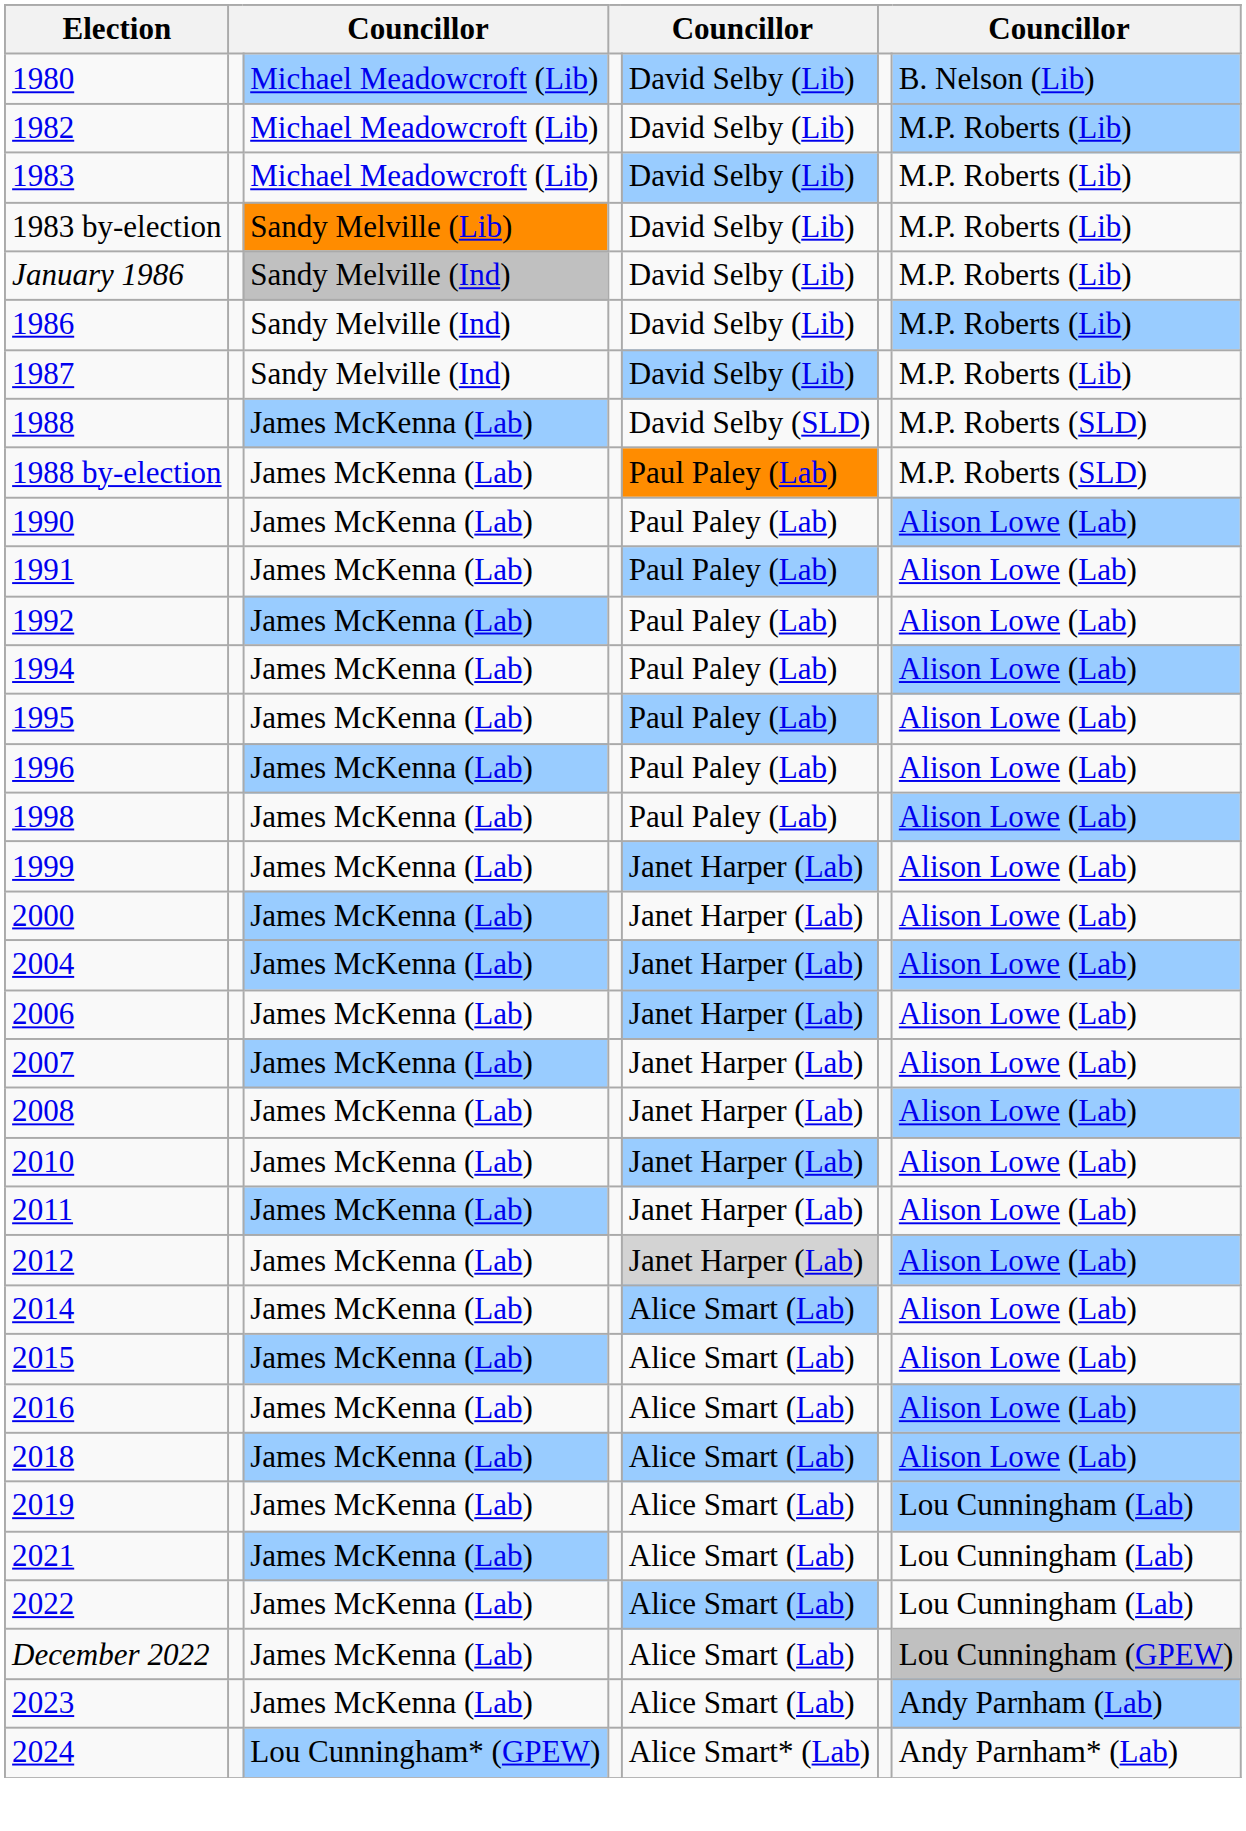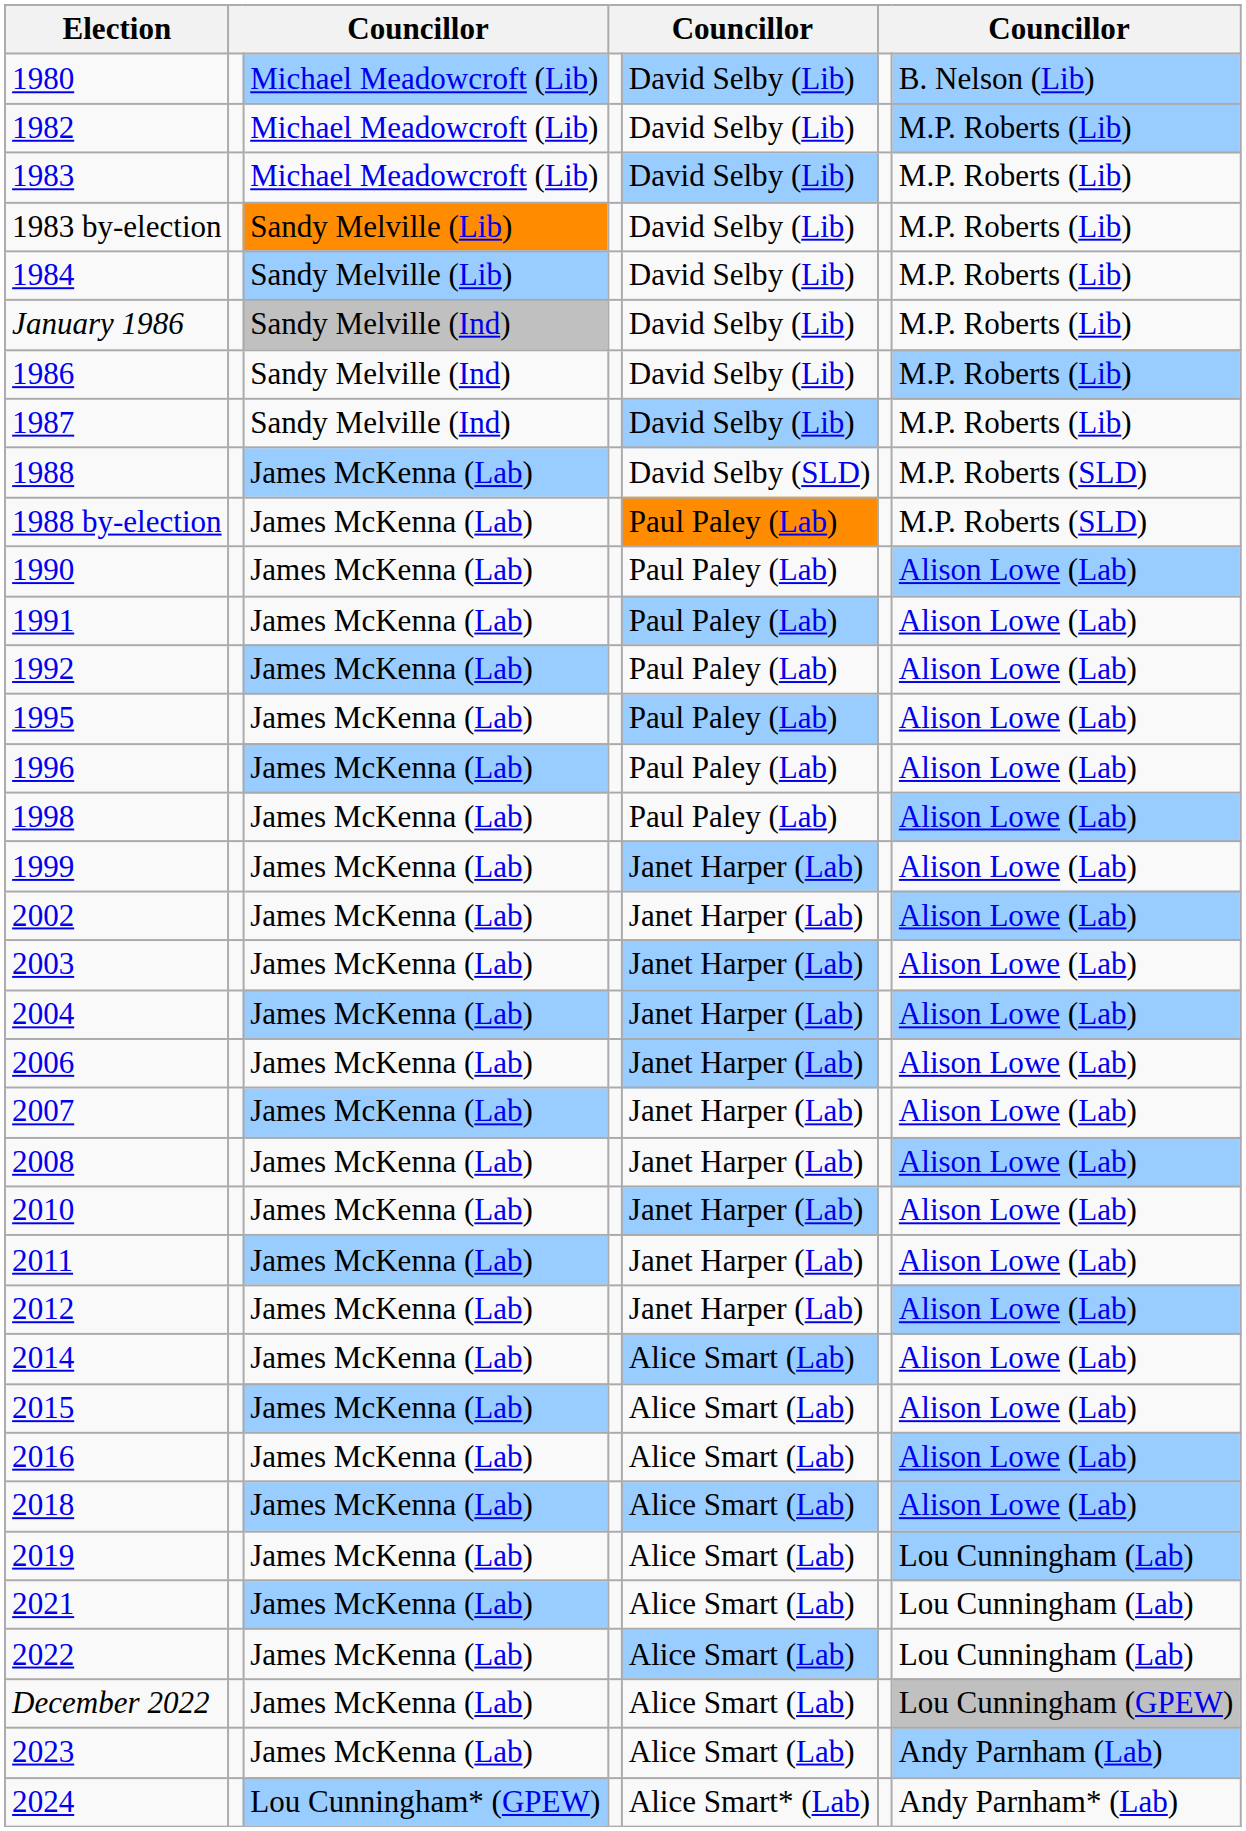+ row: 1984 | Sandy Melville (Lib) | David Selby (Lib) | M.P. Roberts (Lib)
- row: 1994 | James McKenna (Lab) | Paul Paley (Lab) | Alison Lowe (Lab)
- row: 2000 | James McKenna (Lab) | Janet Harper (Lab) | Alison Lowe (Lab)
+ row: 2002 | James McKenna (Lab) | Janet Harper (Lab) | Alison Lowe (Lab)
+ row: 2003 | James McKenna (Lab) | Janet Harper (Lab) | Alison Lowe (Lab)
2012 | column 5: lightgrey background -> no background
